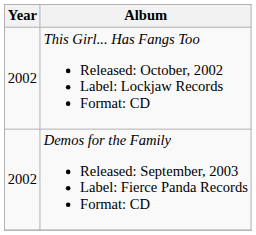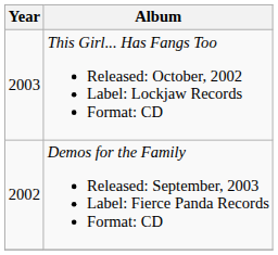row 2 | Year: 2002 -> 2003
